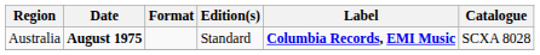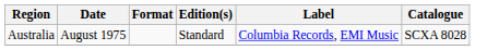Australia | Date: bold -> normal
Australia | Label: bold -> normal
